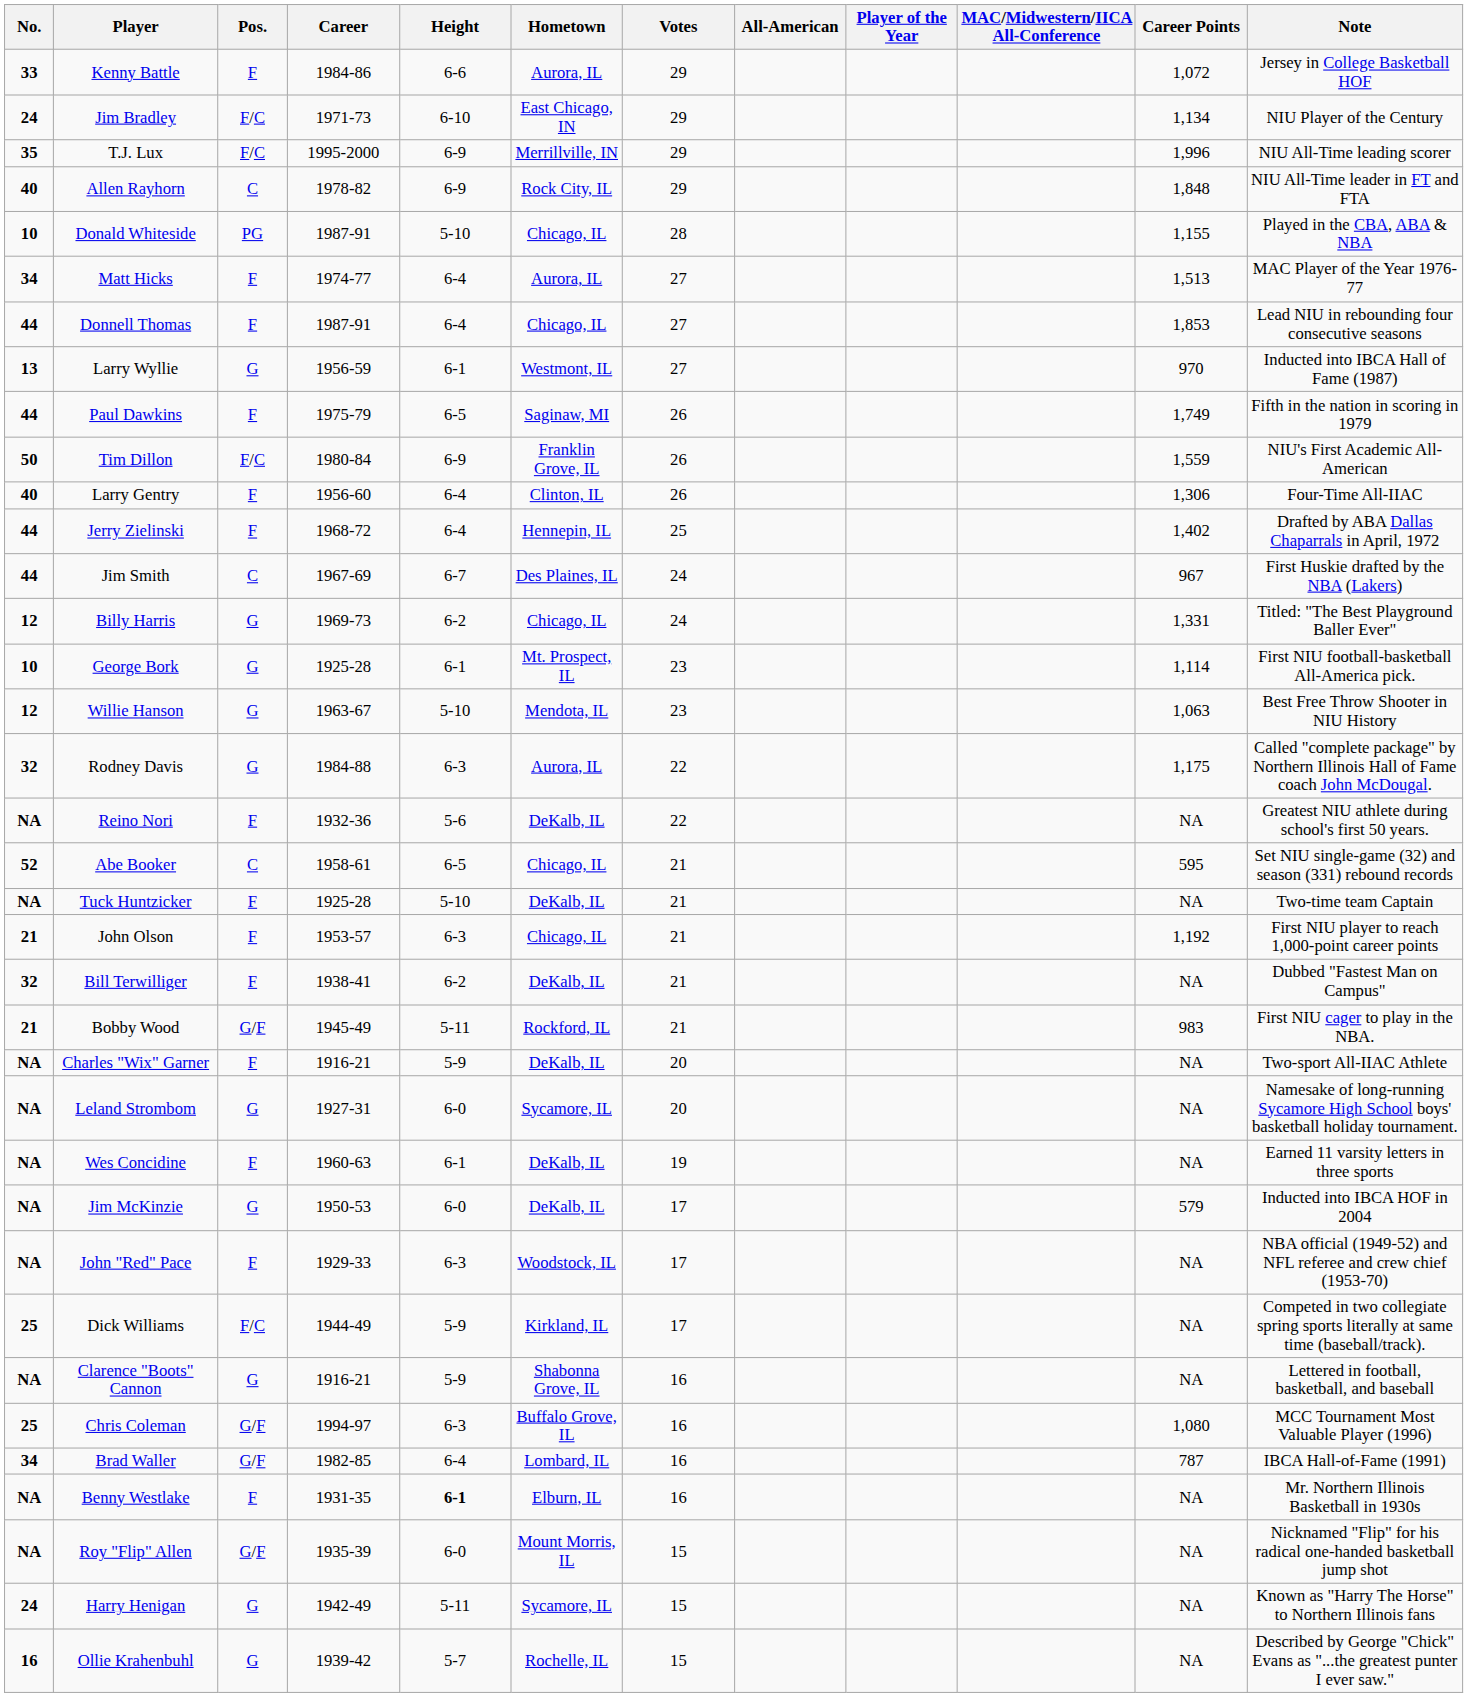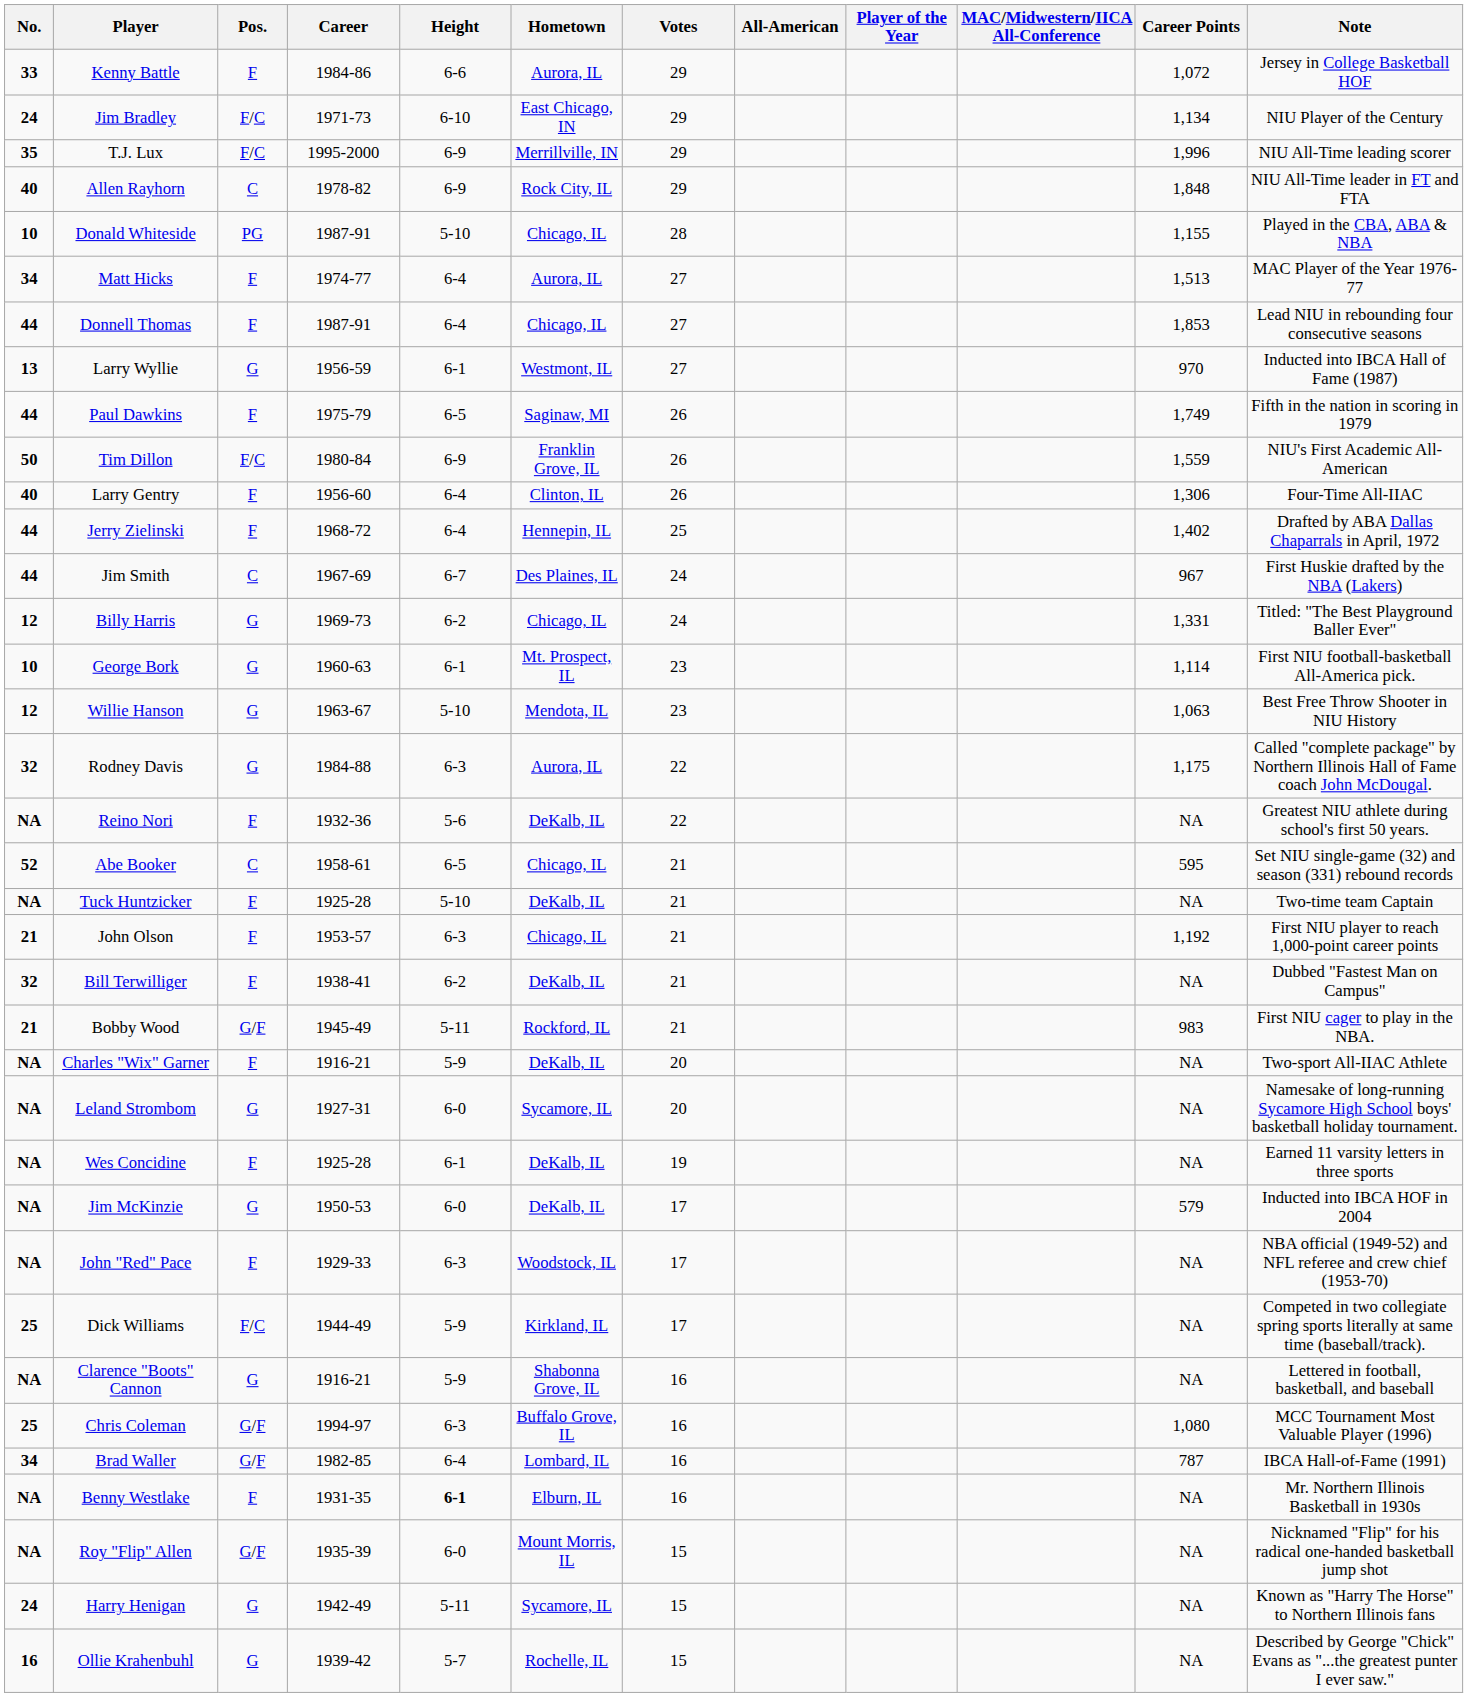George Bork | Career: 1925-28 -> 1960-63
Wes Concidine | Career: 1960-63 -> 1925-28
